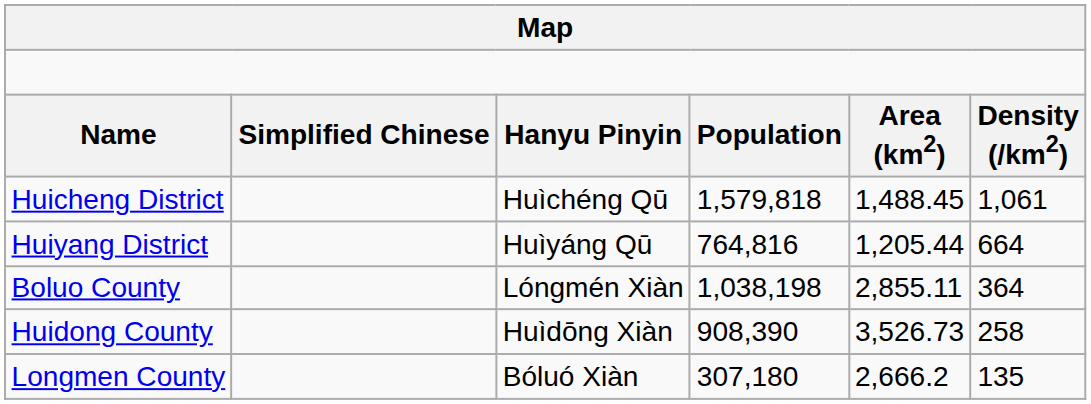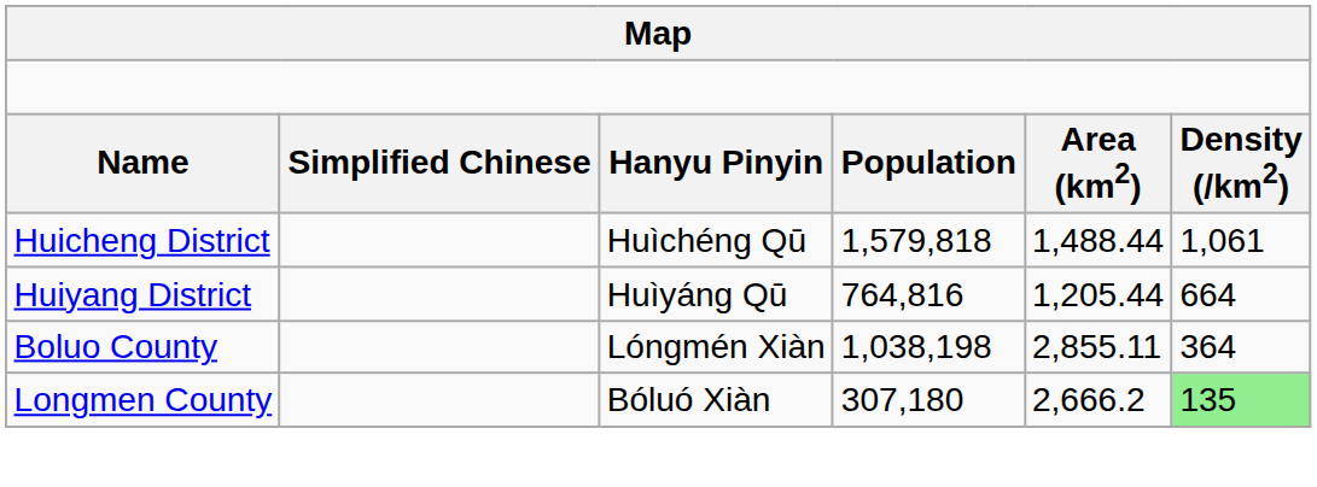Huicheng District | column 5: 1,488.45 -> 1,488.44
- row: Huidong County | Huìdōng Xiàn | 908,390 | 3,526.73 | 258
Longmen County | column 6: no background -> lightgreen background
